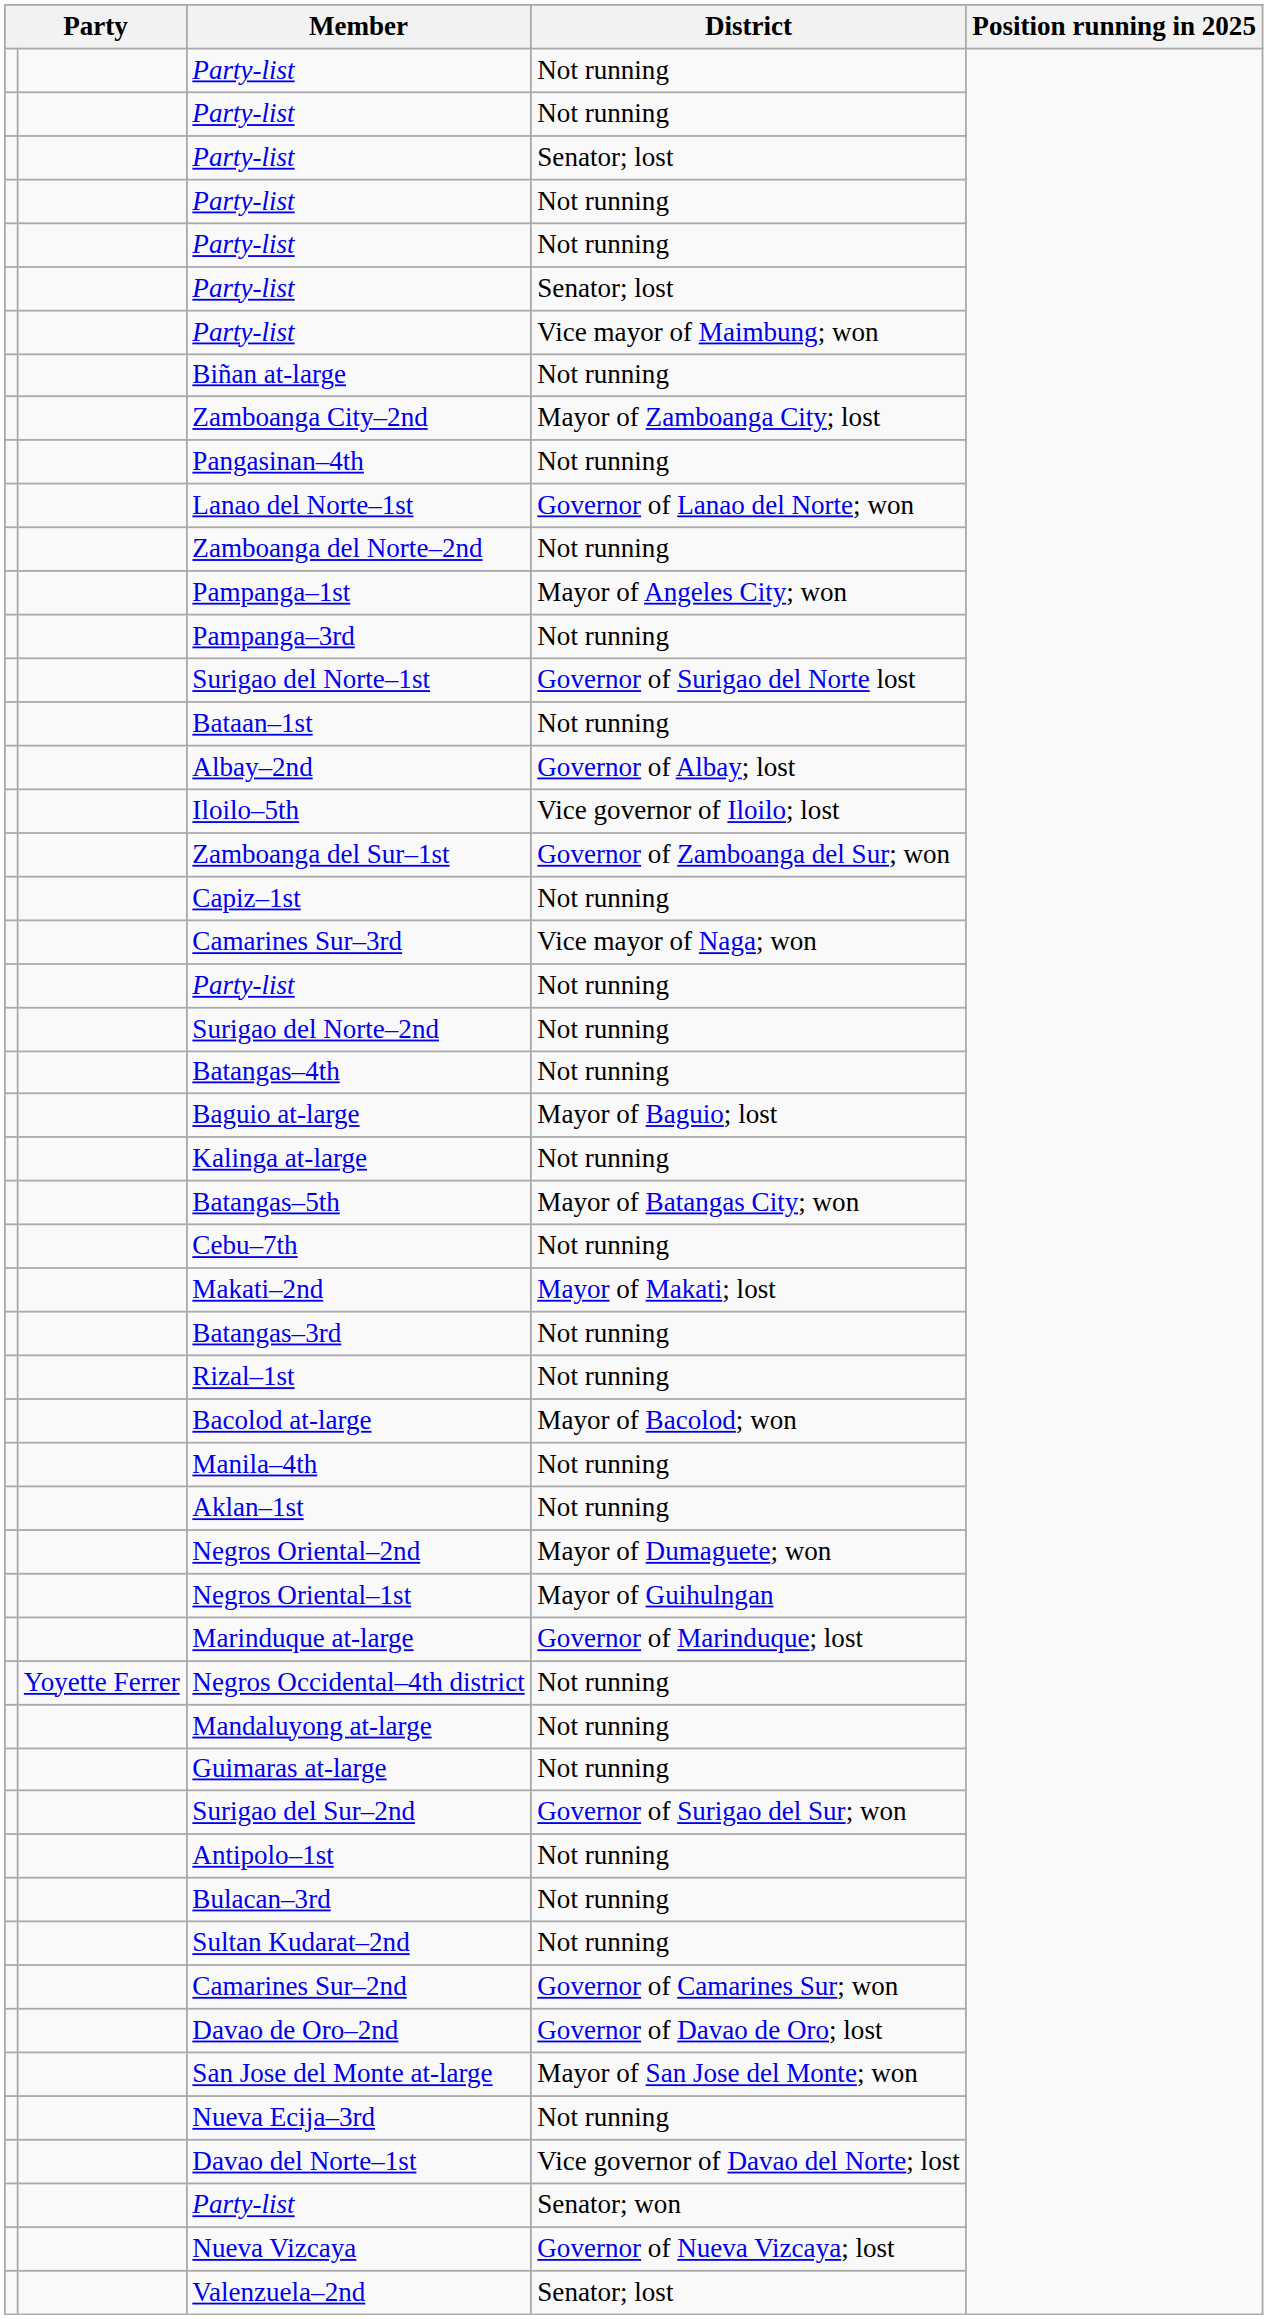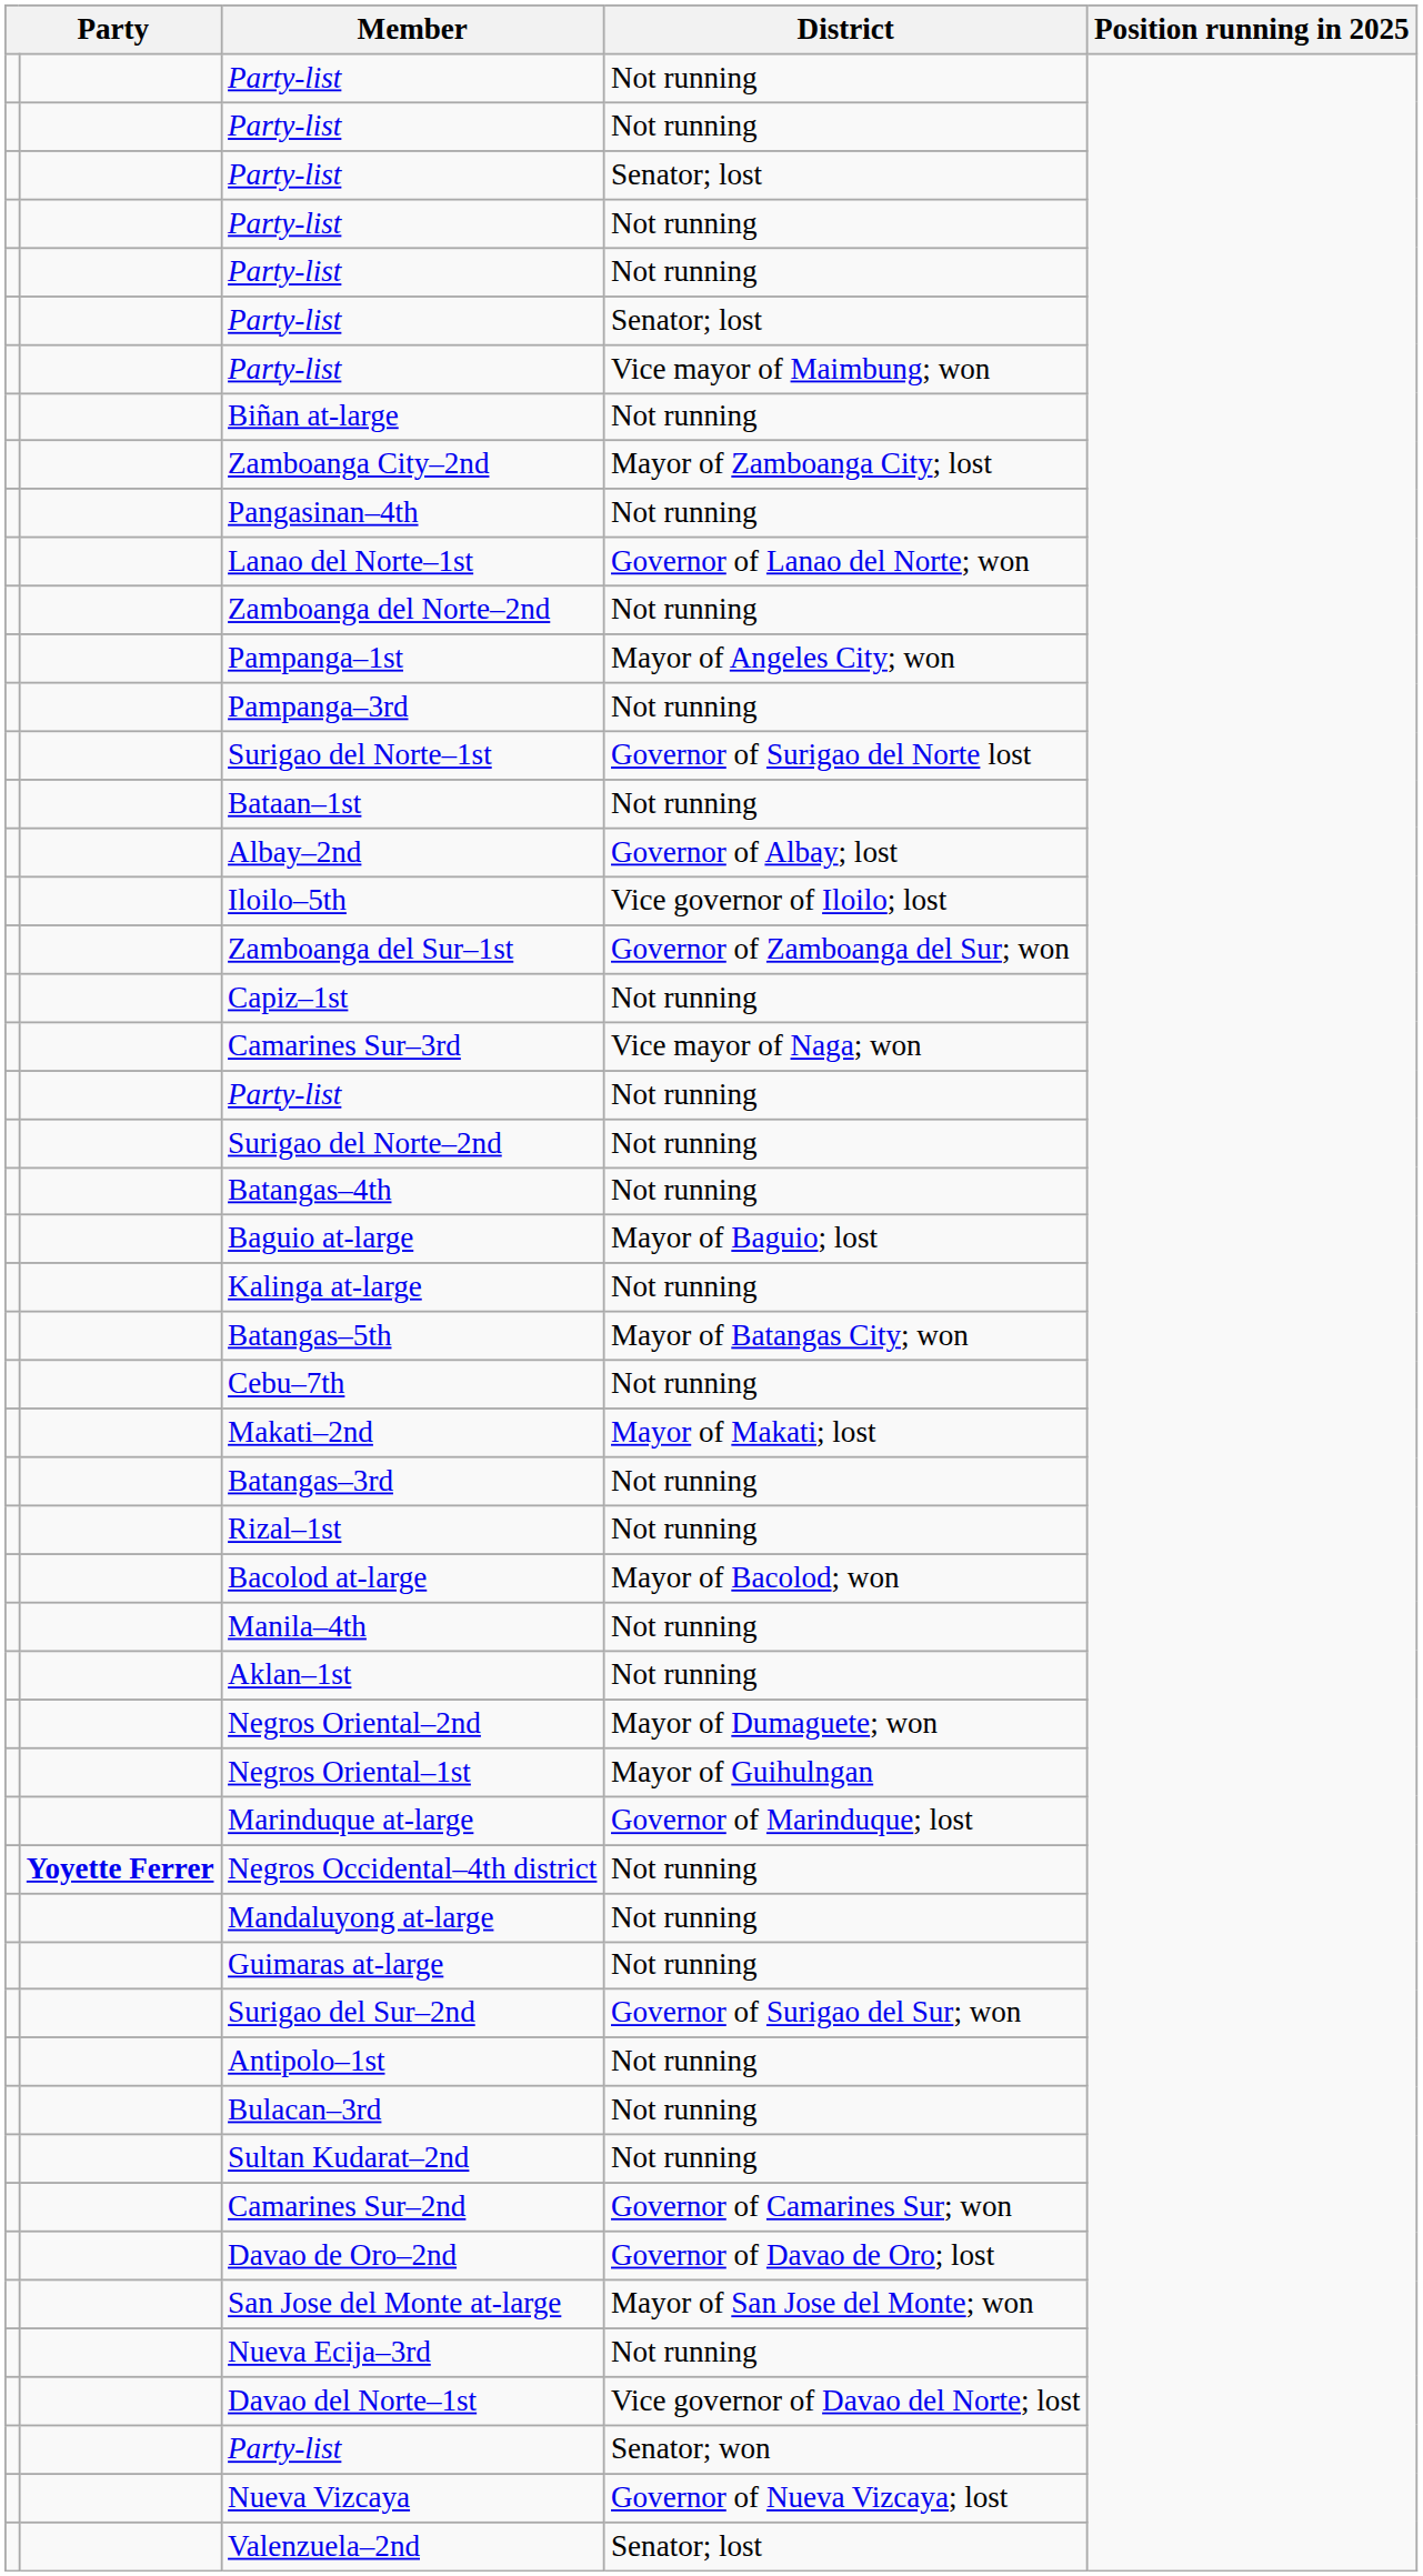Negros Occidental–4th district | column 2: normal -> bold
